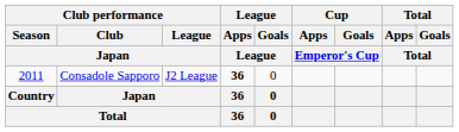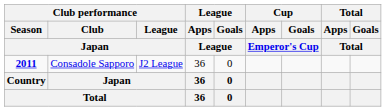Consadole Sapporo | Club performance / Season / Japan: normal -> bold
Consadole Sapporo | League / Apps / League: bold -> normal
